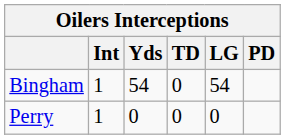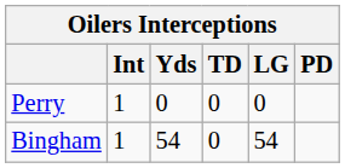rows swapped: Bingham <-> Perry
